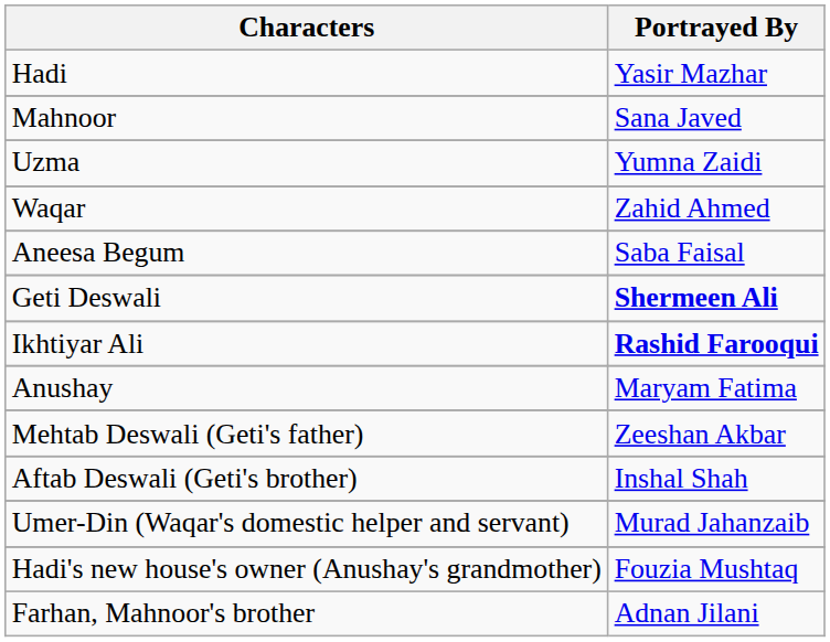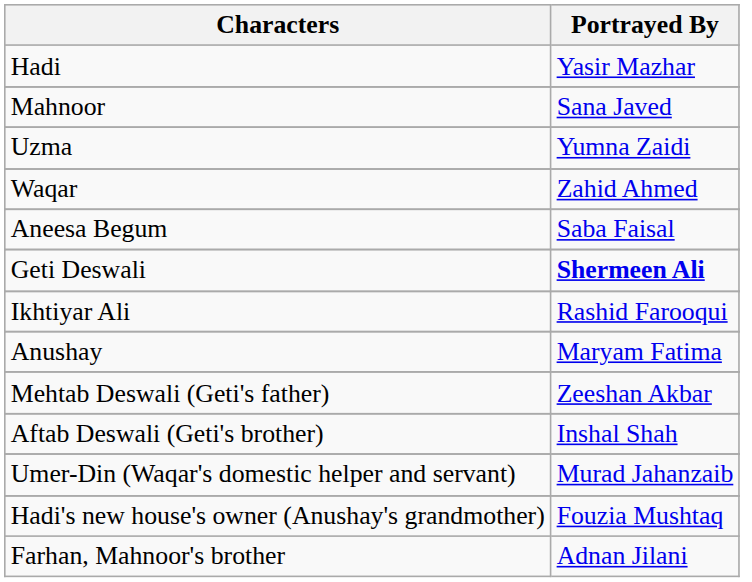Ikhtiyar Ali | column 2: bold -> normal
